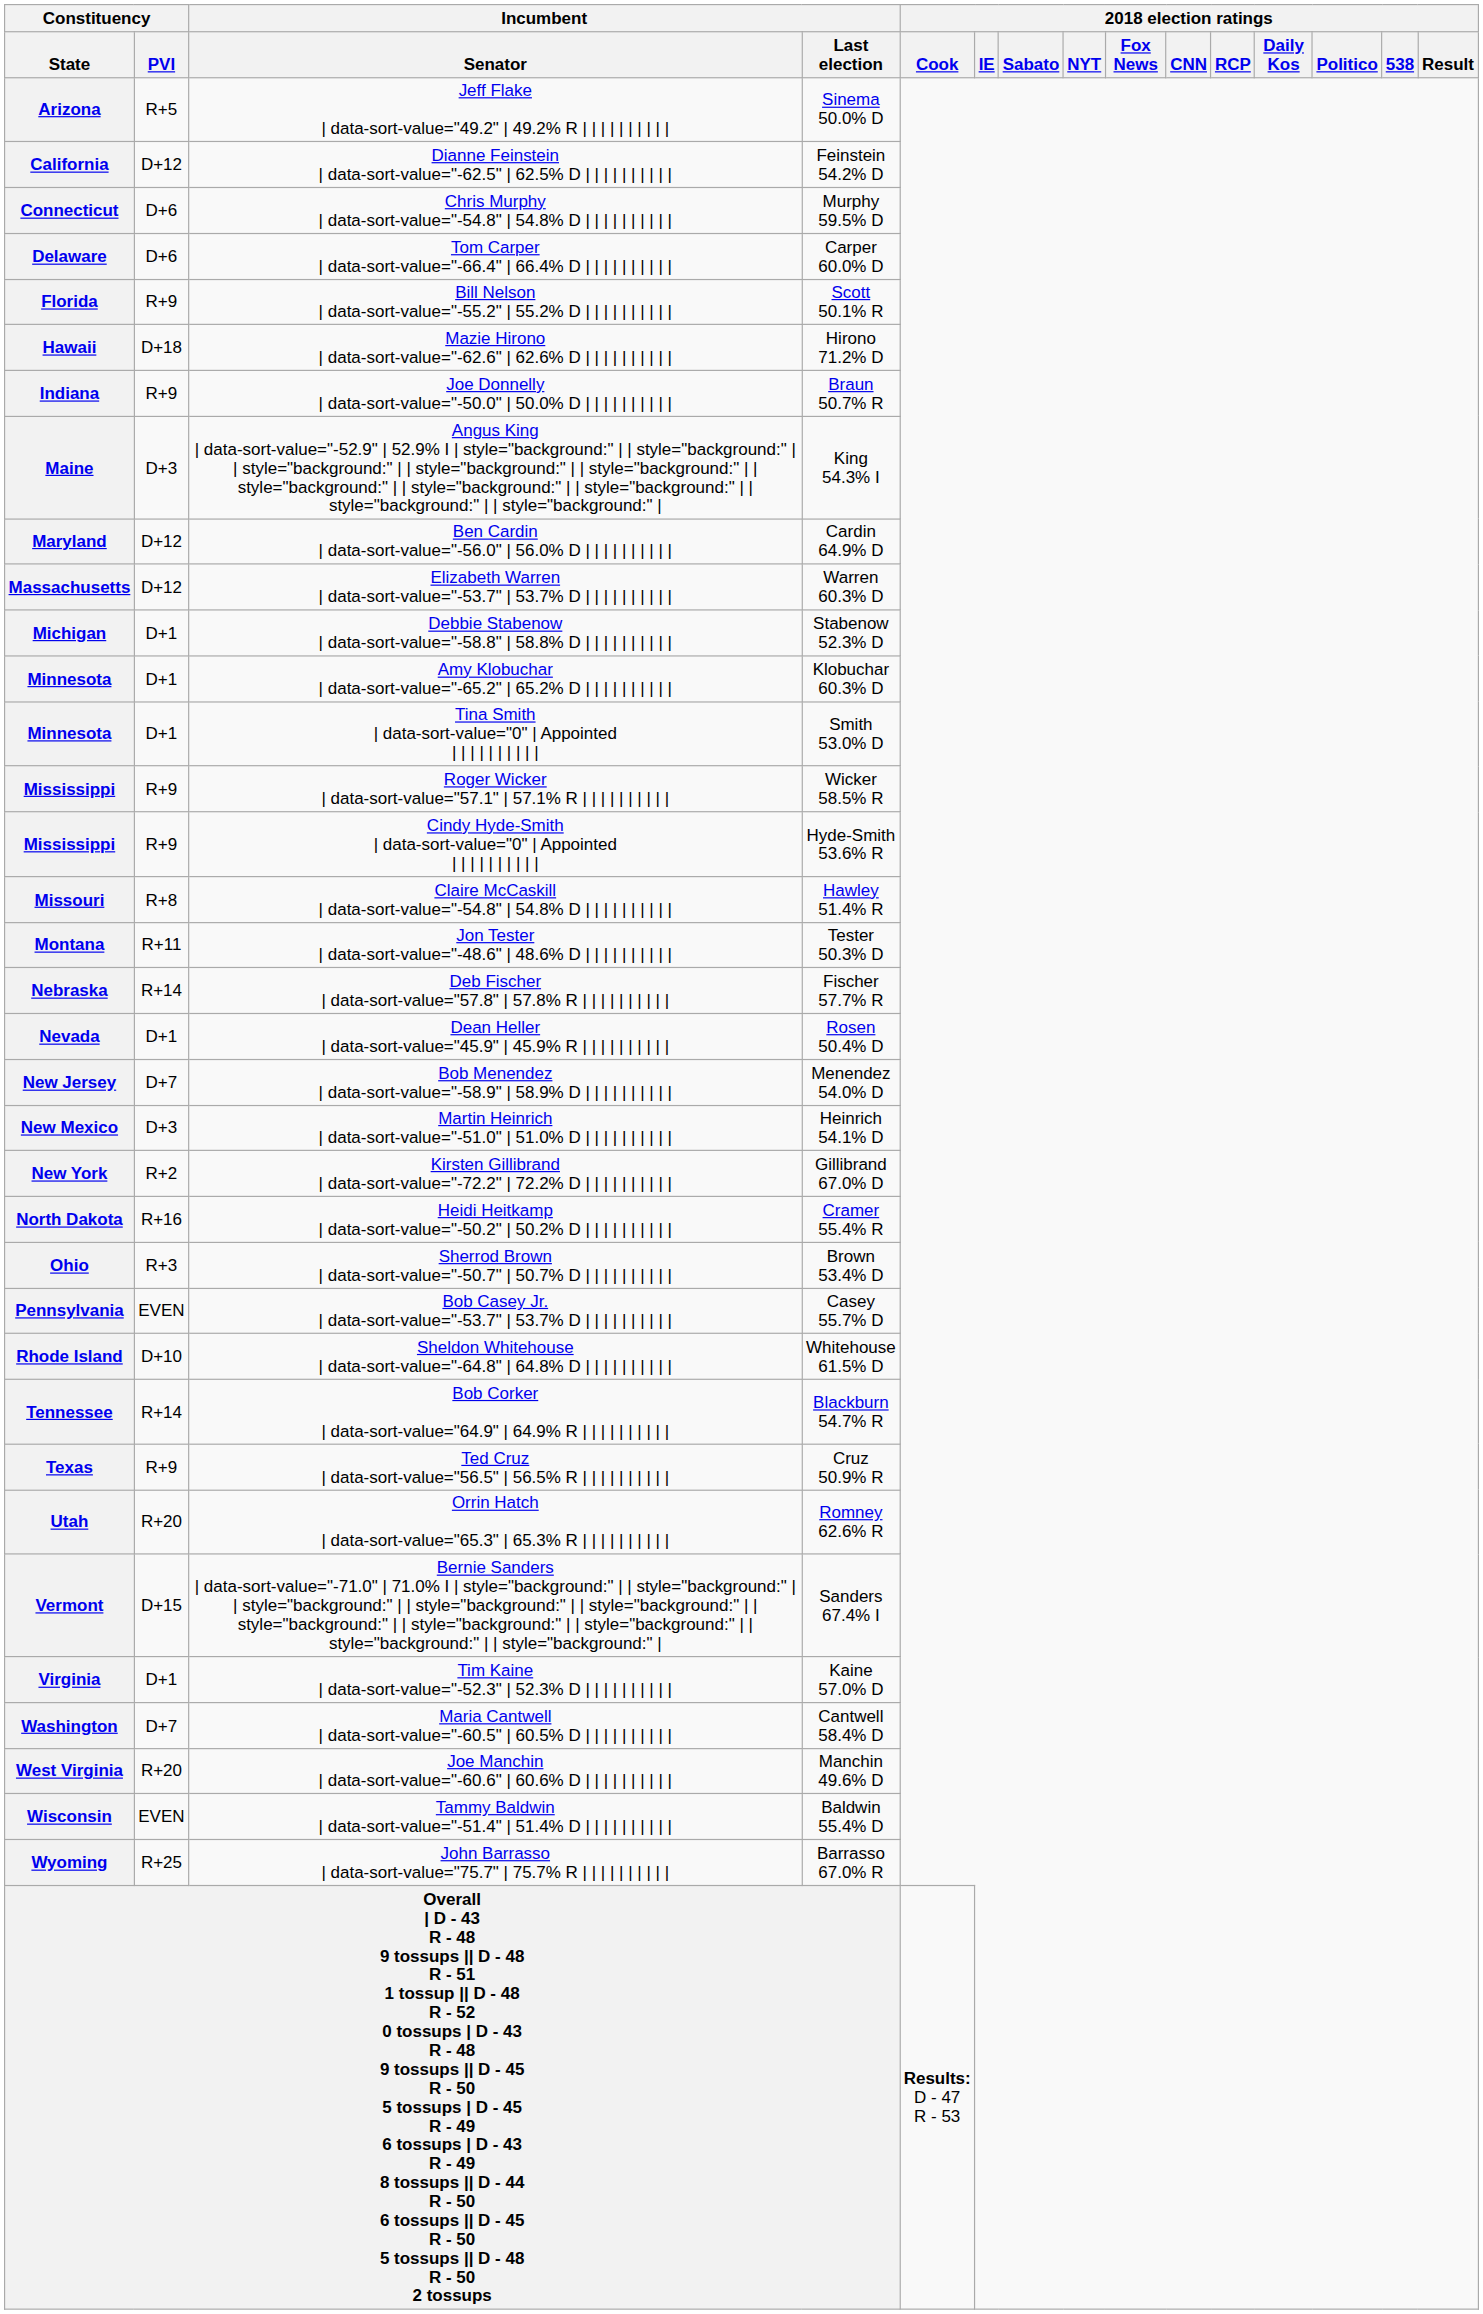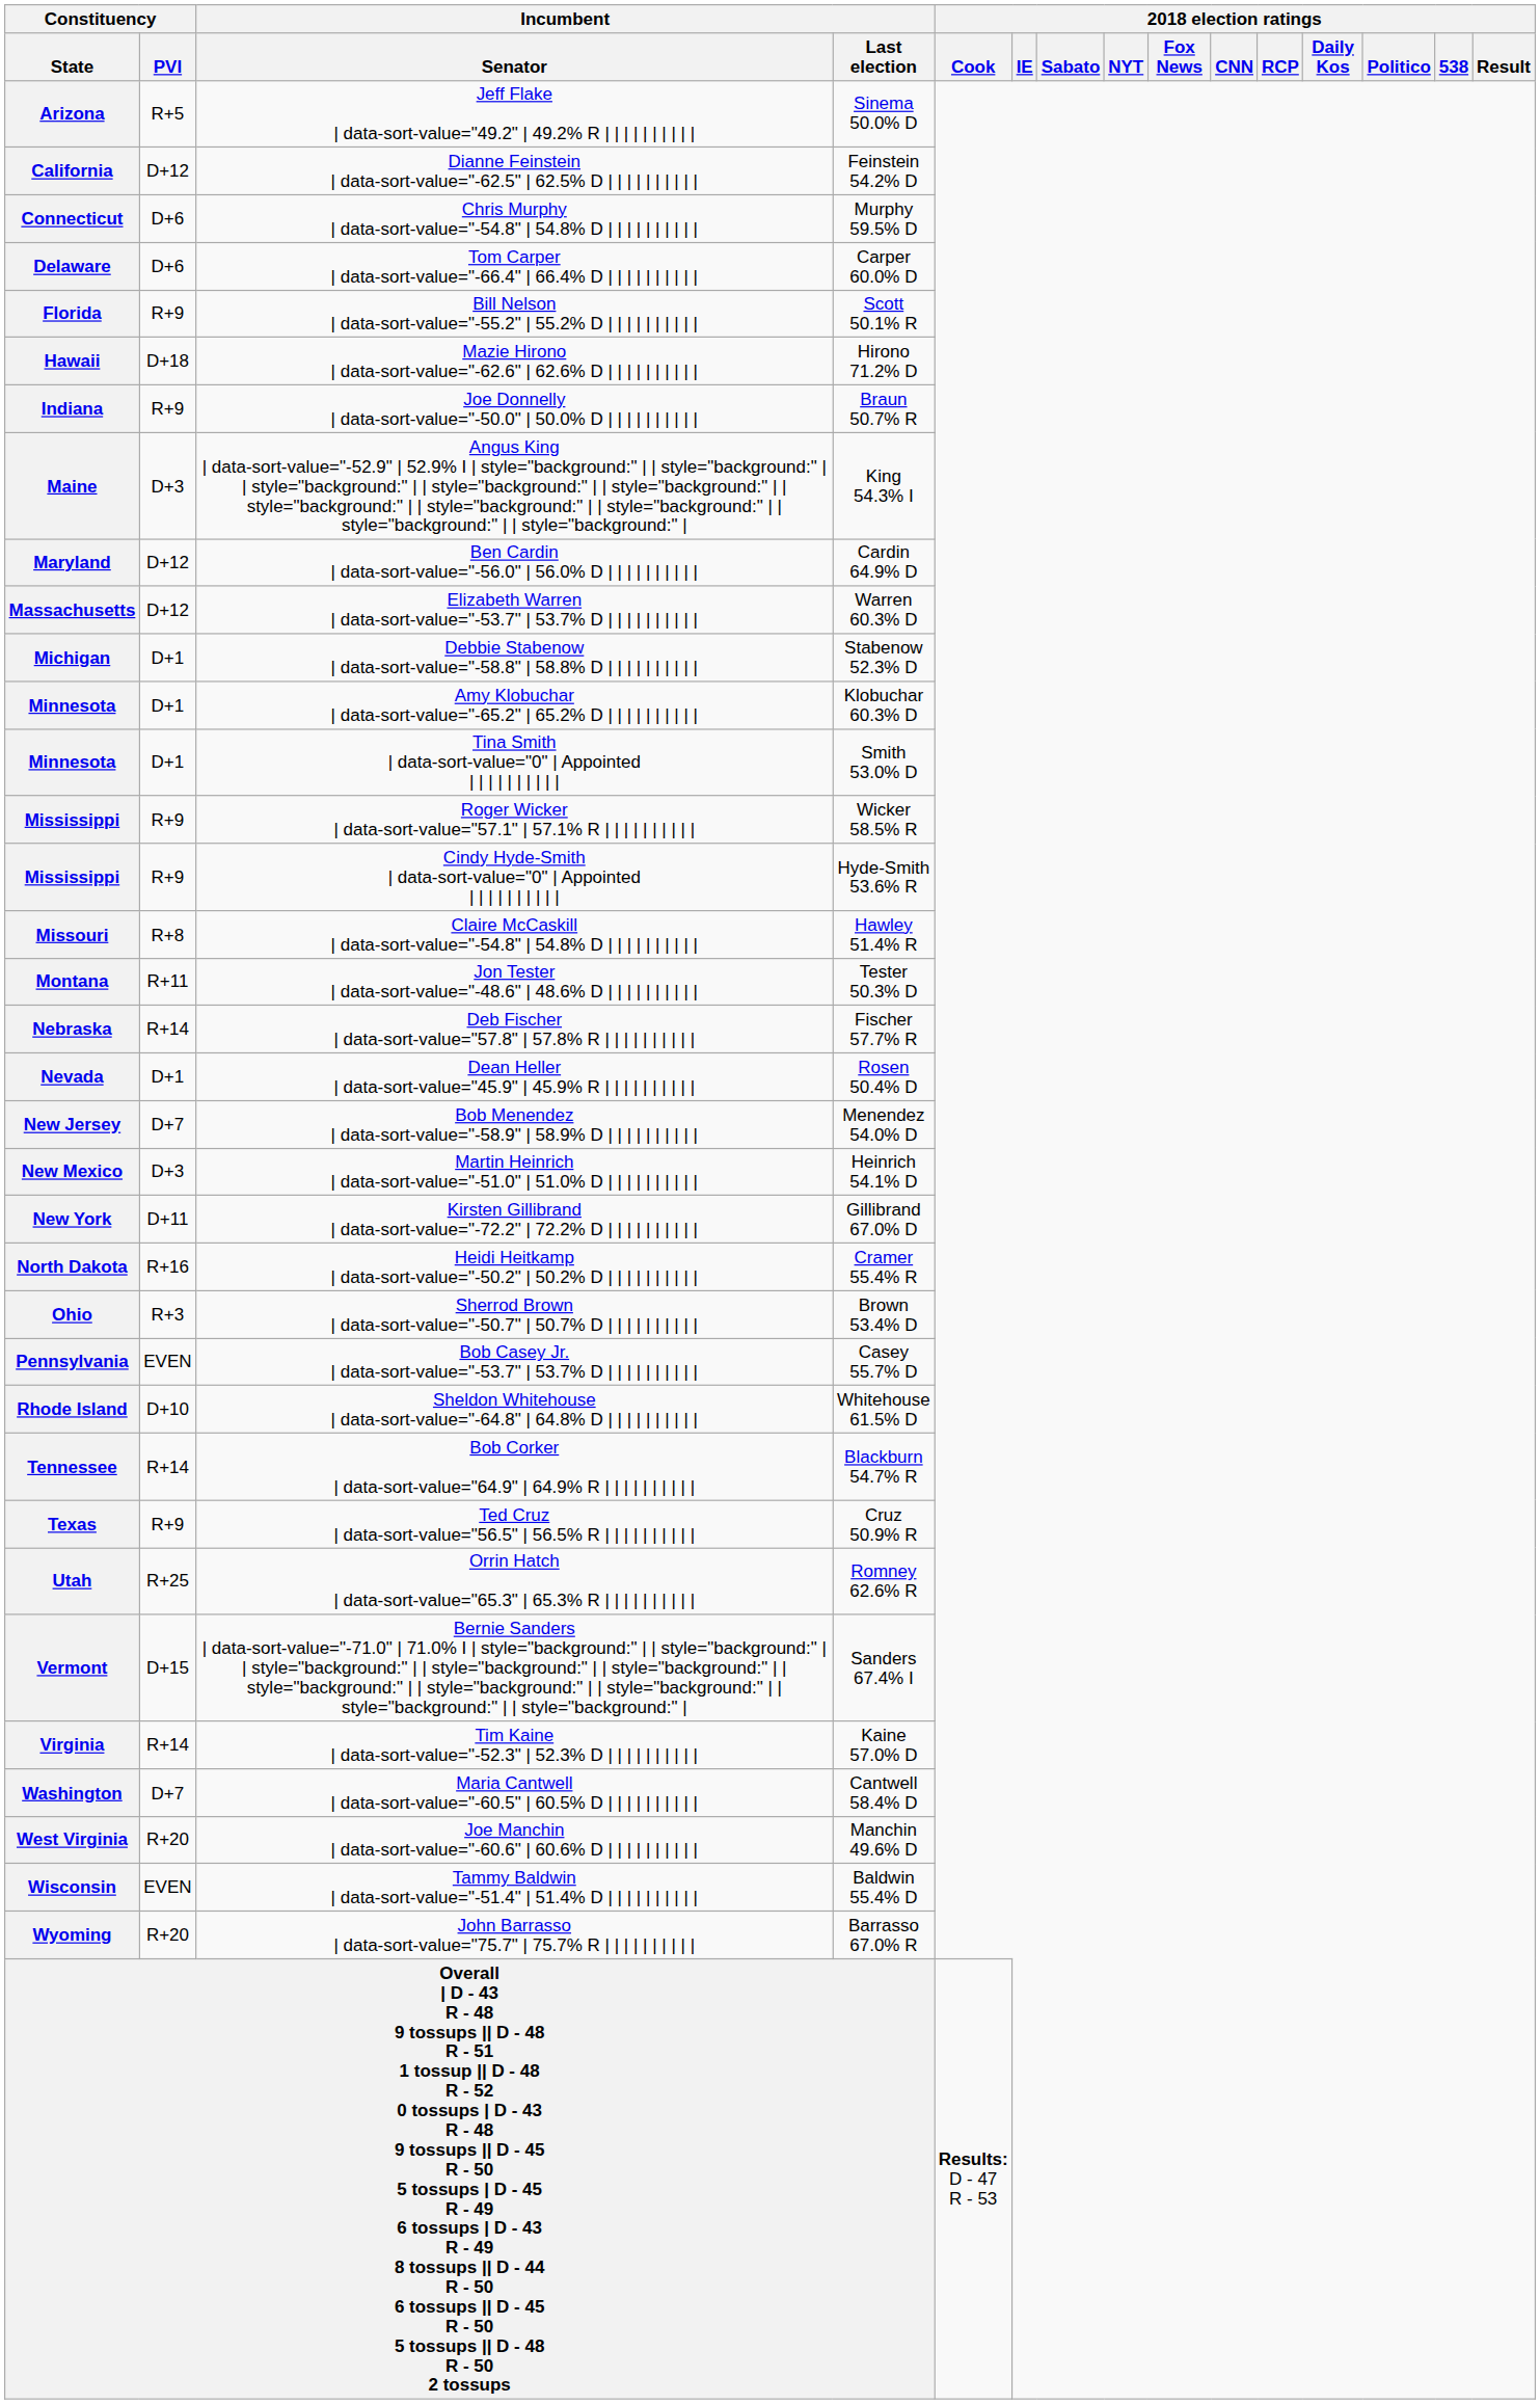New York | Constituency / PVI: R+2 -> D+11
Utah | Constituency / PVI: R+20 -> R+25
Virginia | Constituency / PVI: D+1 -> R+14
Wyoming | Constituency / PVI: R+25 -> R+20
